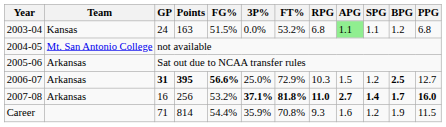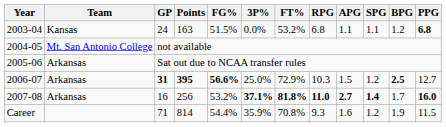2003-04 | APG: lightgreen background -> no background
2003-04 | PPG: normal -> bold
2007-08 | BPG: bold -> normal
